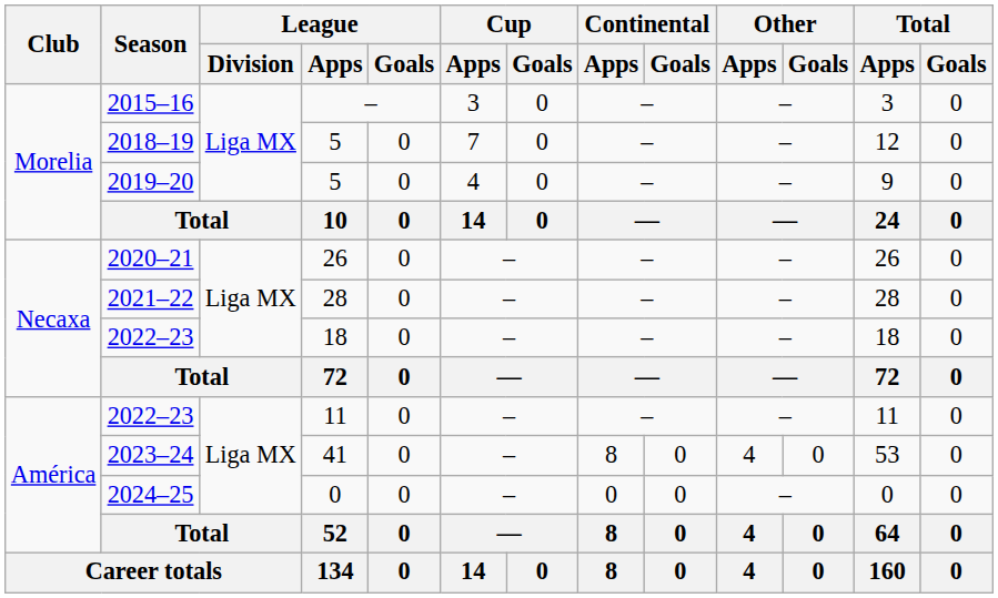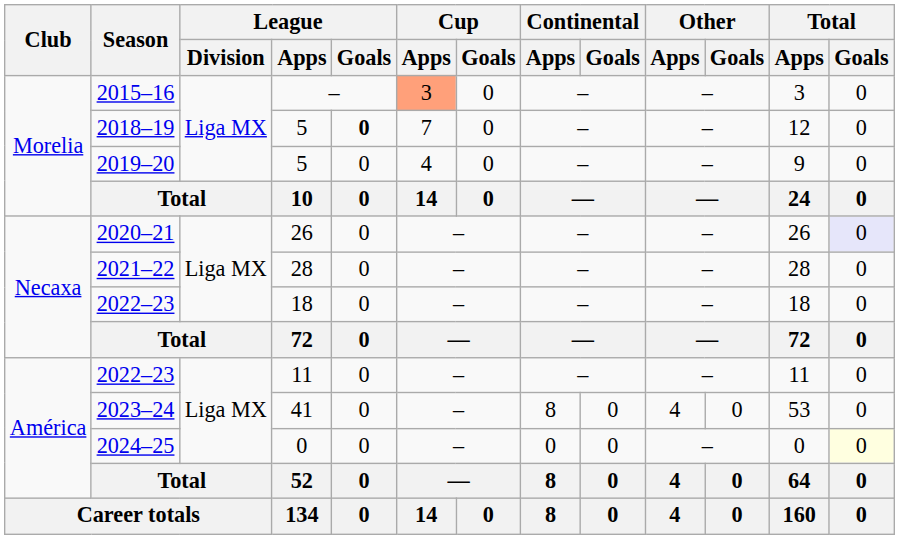2015–16 | Cup / Apps: no background -> lightsalmon background
2018–19 | League / Goals: normal -> bold
2020–21 | Total / Goals: no background -> lavender background
2024–25 | Total / Goals: no background -> lightyellow background
